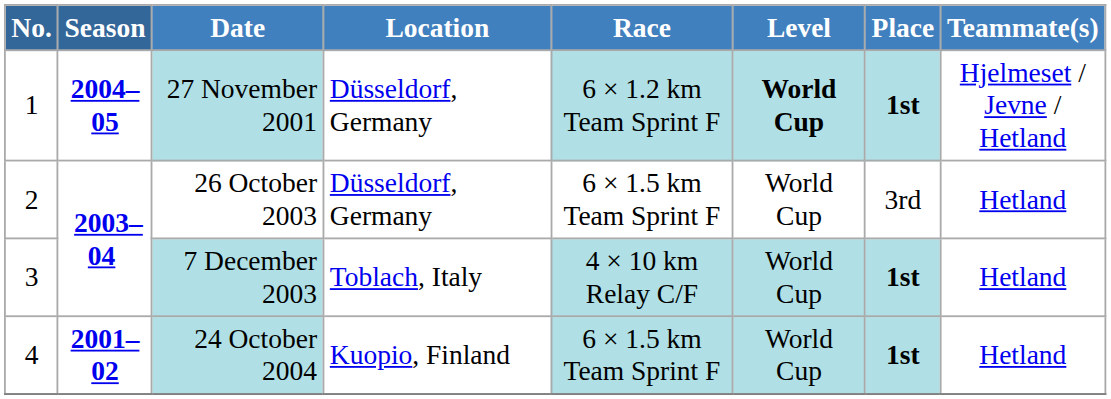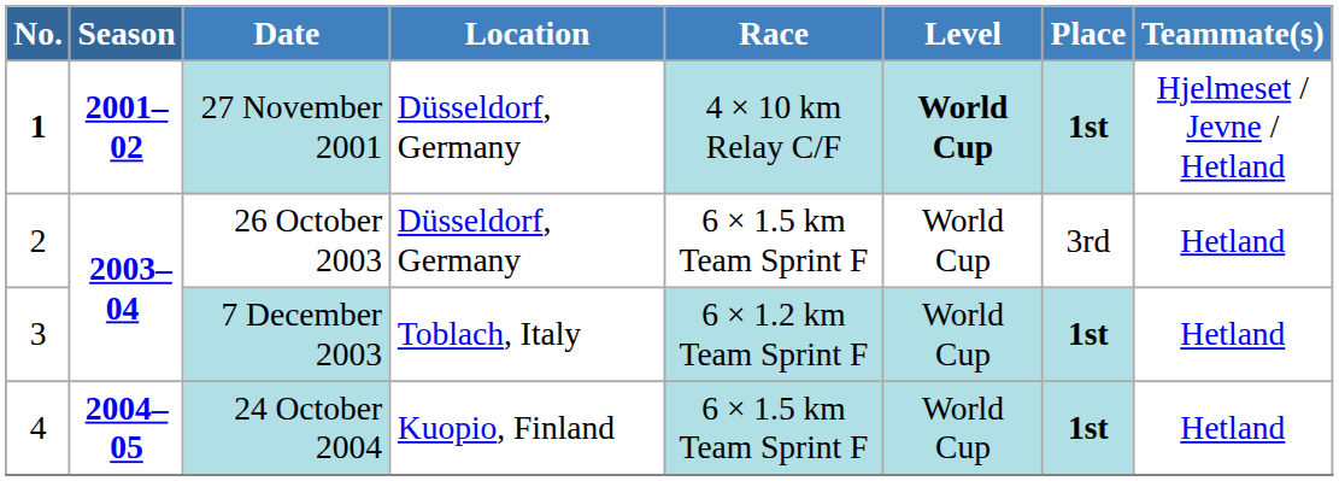27 November 2001 | No.: normal -> bold
27 November 2001 | Season: 2004–05 -> 2001–02
27 November 2001 | Race: 6 × 1.2 km Team Sprint F -> 4 × 10 km Relay C/F
7 December 2003 | Race: 4 × 10 km Relay C/F -> 6 × 1.2 km Team Sprint F
24 October 2004 | Season: 2001–02 -> 2004–05
